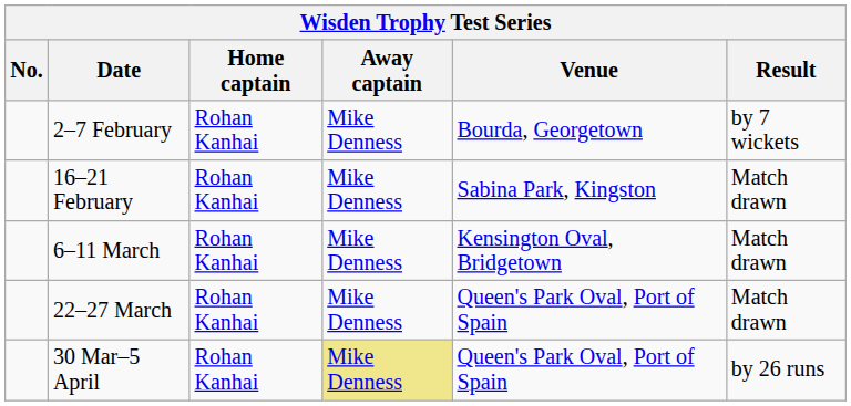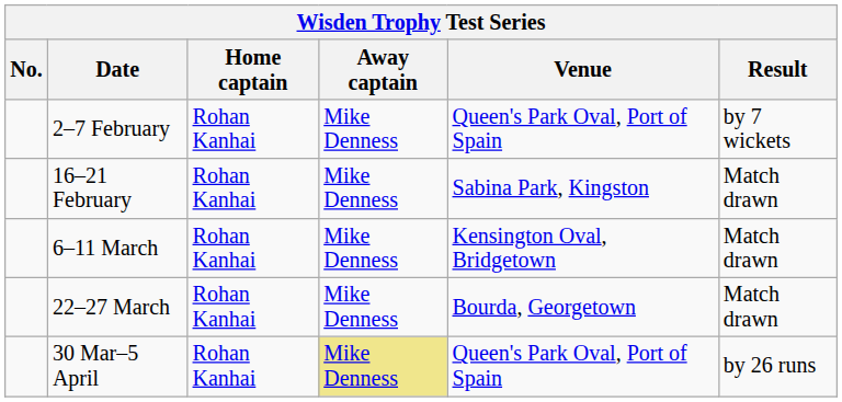2–7 February | Venue: Bourda, Georgetown -> Queen's Park Oval, Port of Spain
22–27 March | Venue: Queen's Park Oval, Port of Spain -> Bourda, Georgetown
